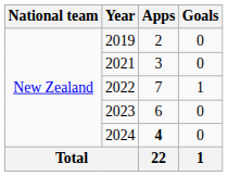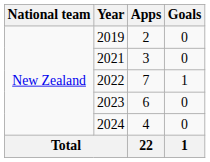2024 | Apps: bold -> normal
